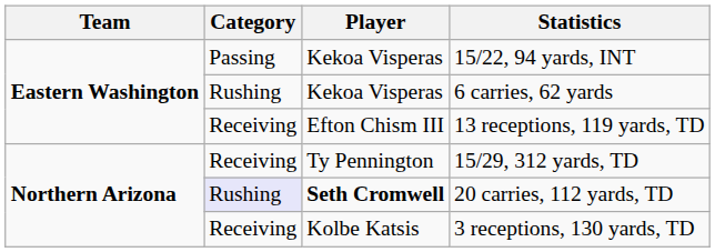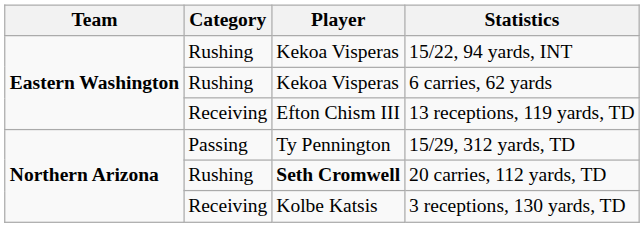15/22, 94 yards, INT | Category: Passing -> Rushing
15/29, 312 yards, TD | Category: Receiving -> Passing
20 carries, 112 yards, TD | Category: lavender background -> no background
